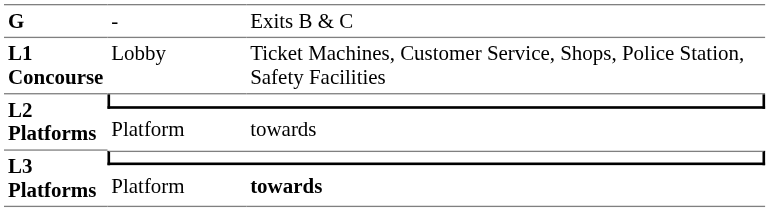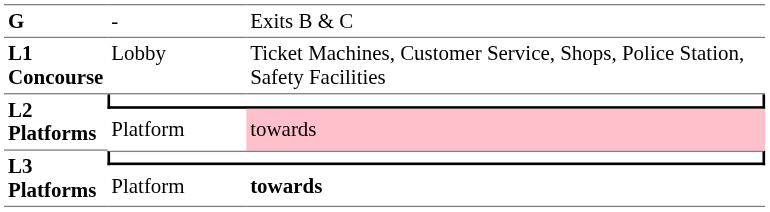L2 Platforms / Platform | column 3: no background -> pink background
